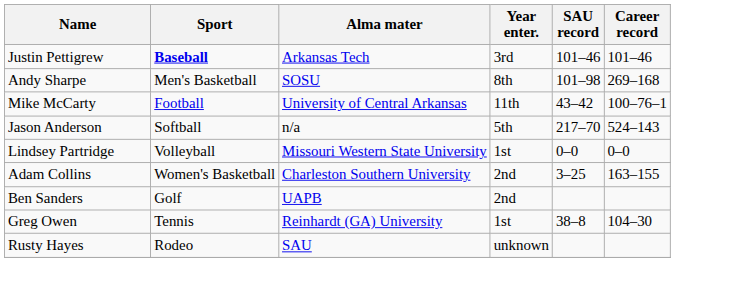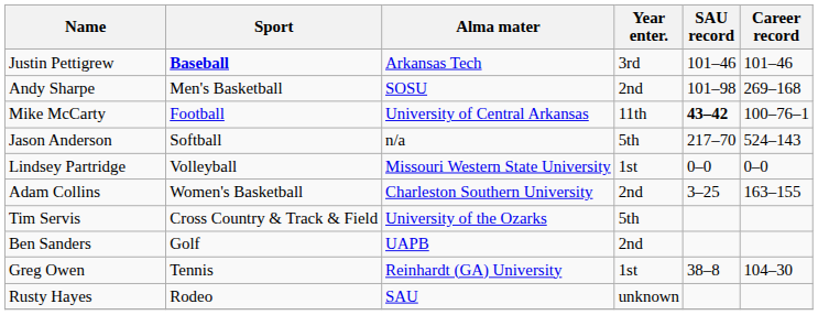Andy Sharpe | Year enter.: 8th -> 2nd
Mike McCarty | SAU record: normal -> bold
+ row: Tim Servis | Cross Country & Track & Field | University of the Ozarks | 5th
